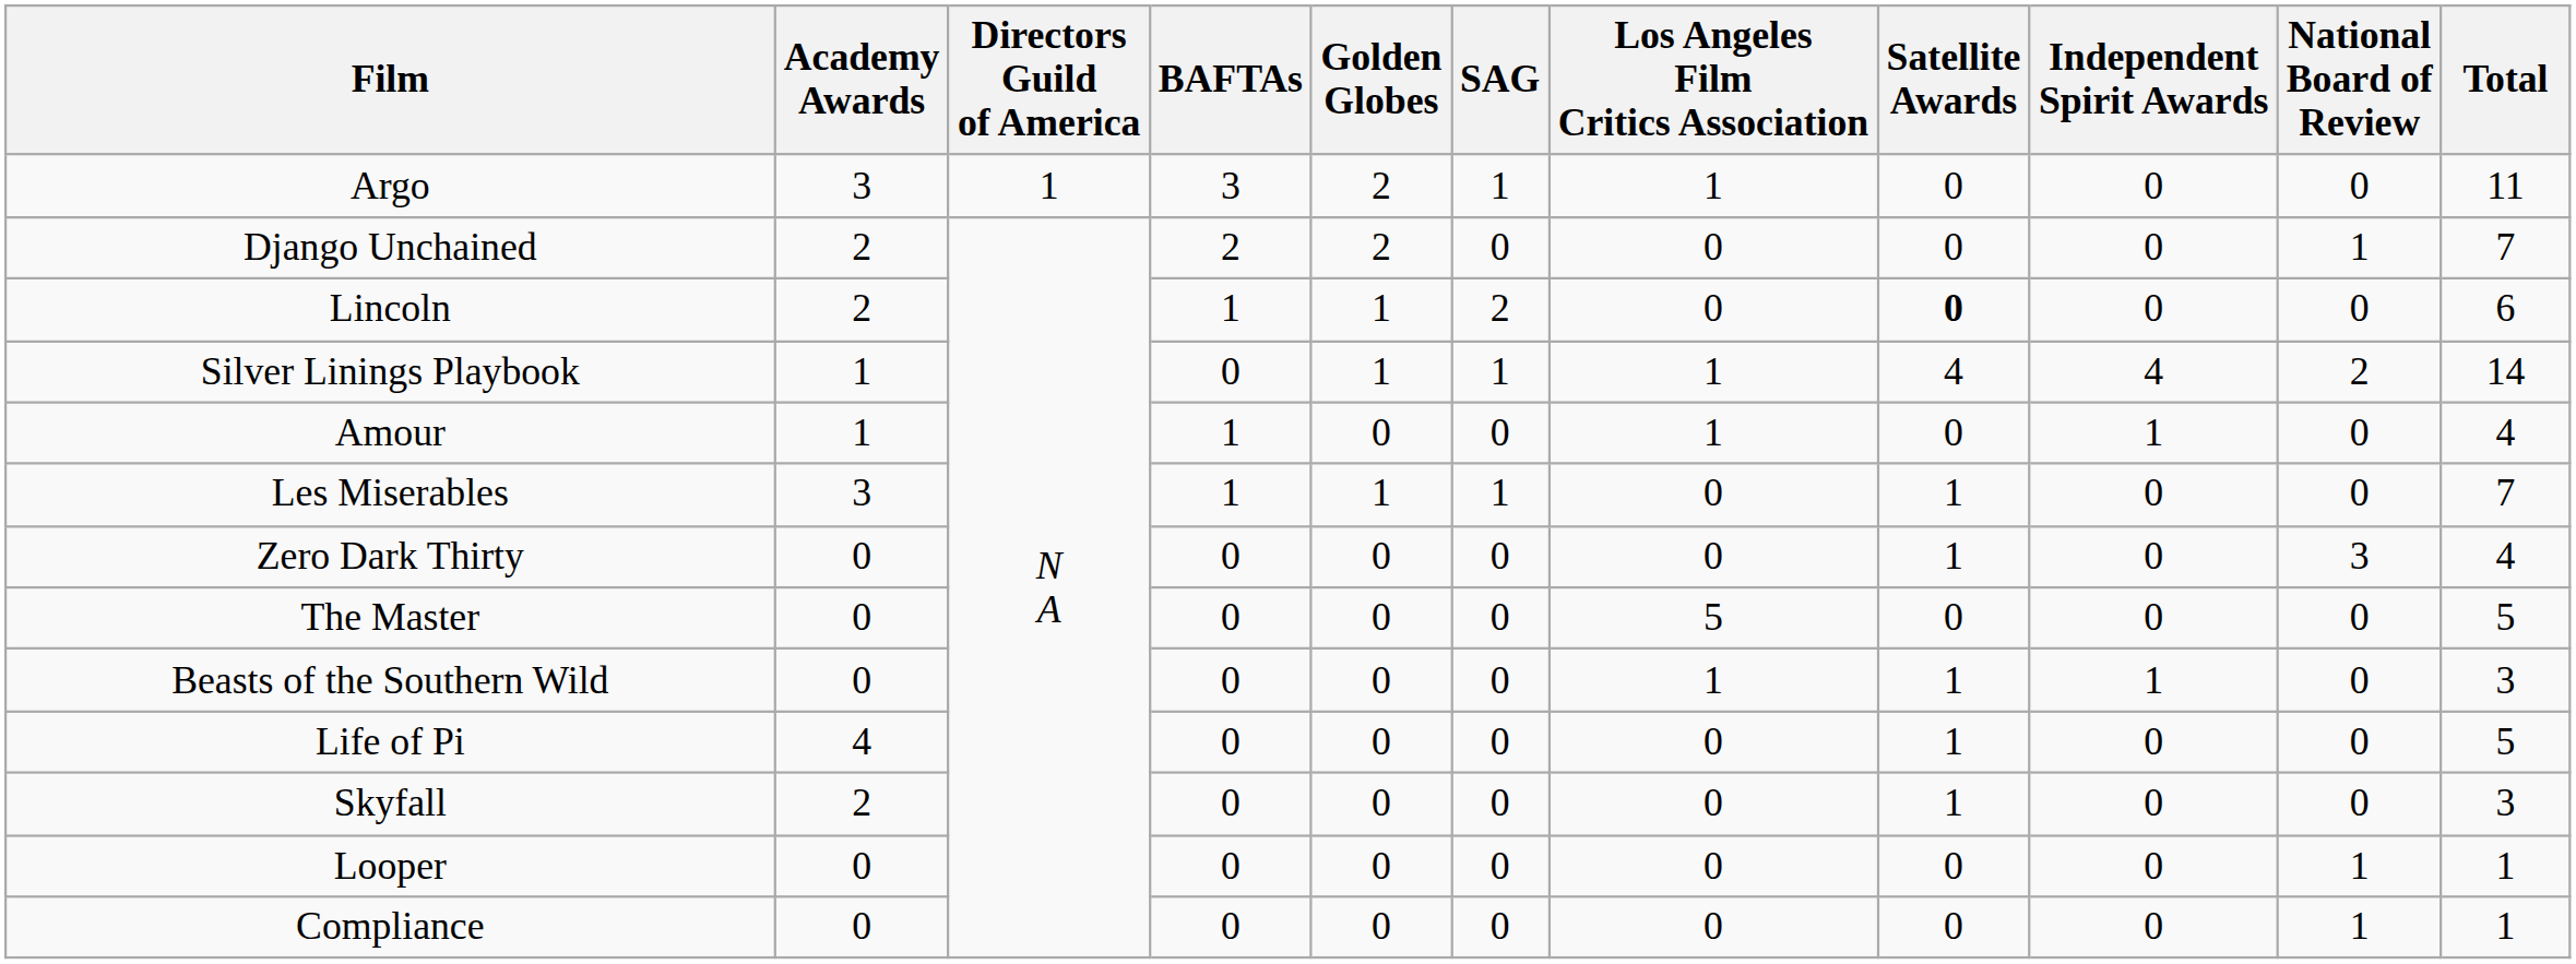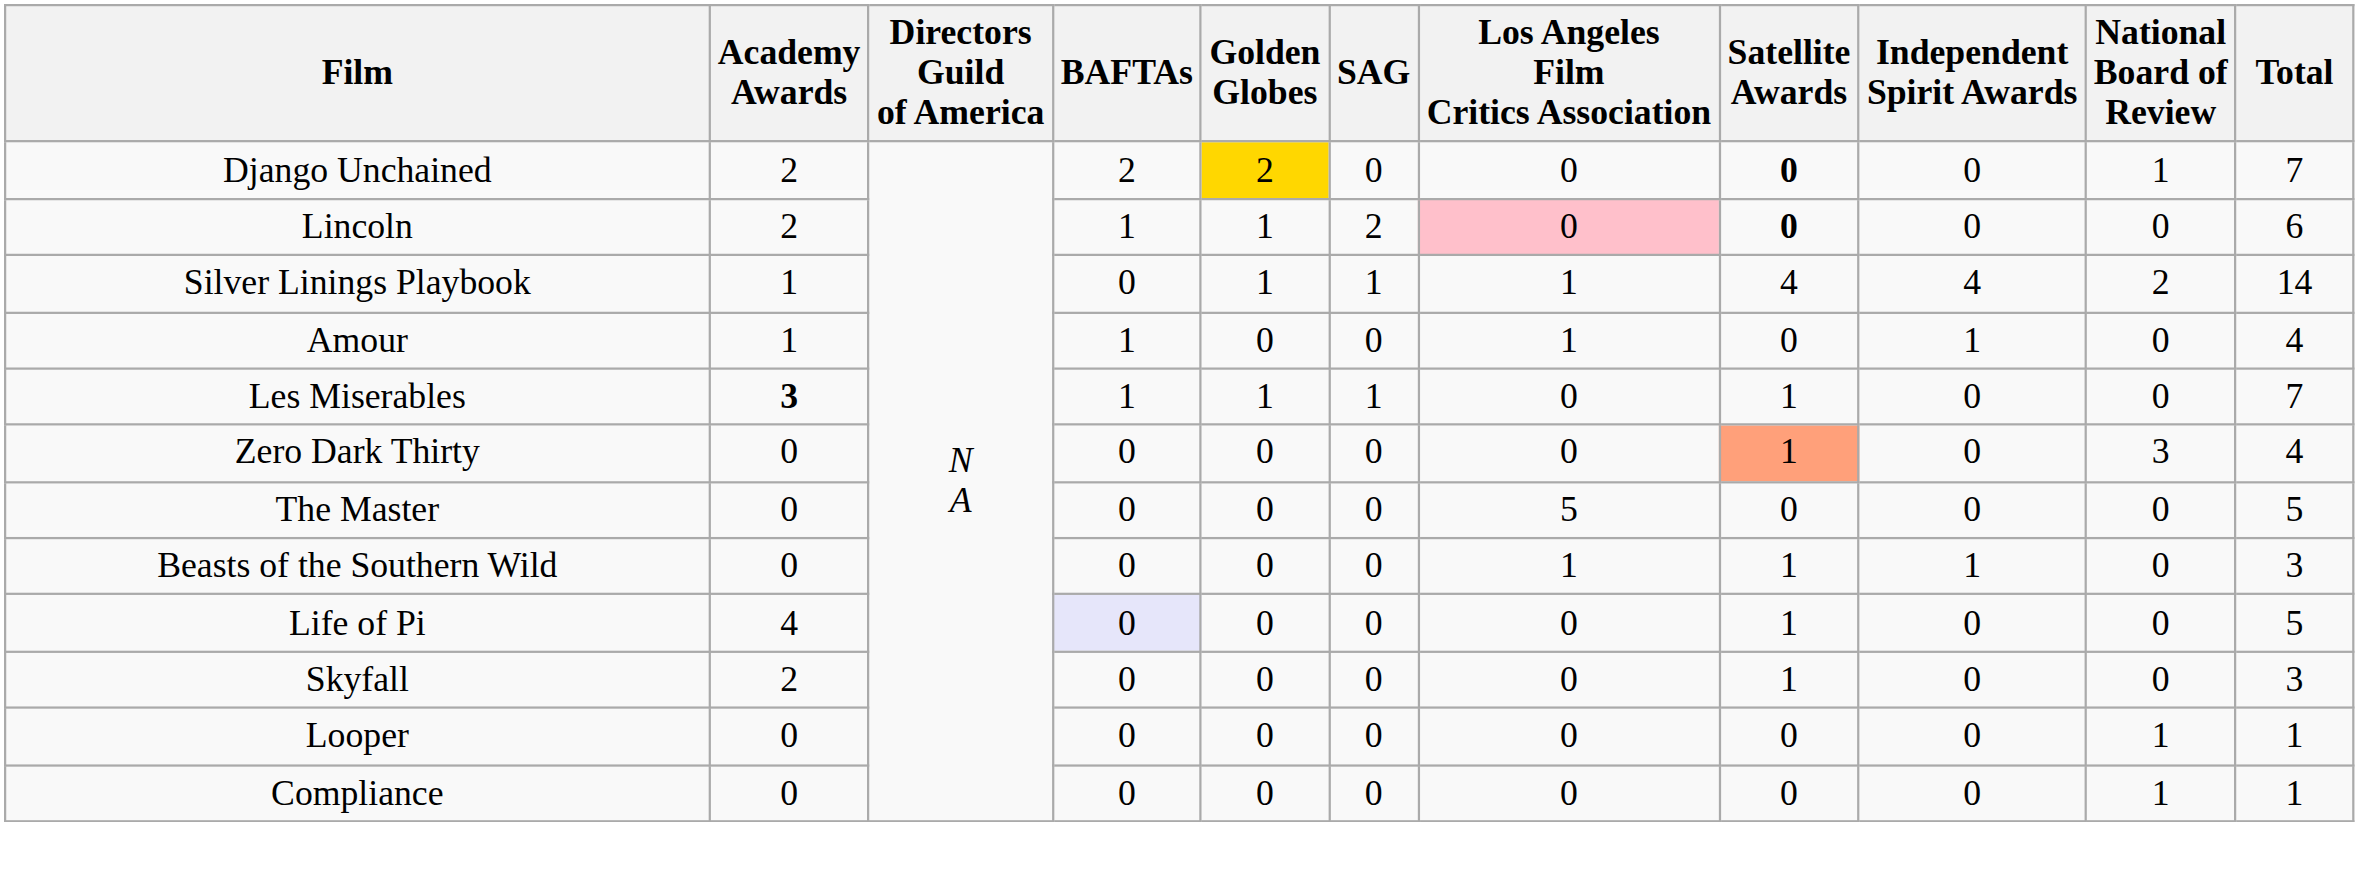- row: Argo | 3 | 1 | 3 | 2 | 1 | 1 | 0 | 0 | 0 | 11
Django Unchained | Golden Globes: no background -> gold background
Django Unchained | Satellite Awards: normal -> bold
Lincoln | Los Angeles Film Critics Association: no background -> pink background
Les Miserables | Academy Awards: normal -> bold
Zero Dark Thirty | Satellite Awards: no background -> lightsalmon background
Life of Pi | BAFTAs: no background -> lavender background
